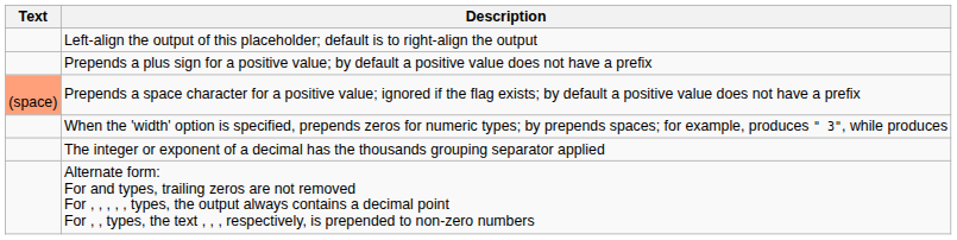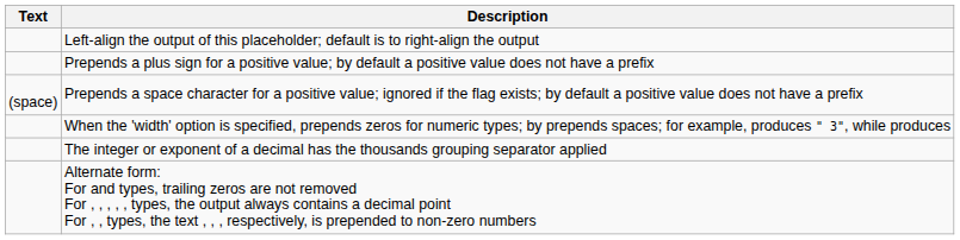row 4 | Text: lightsalmon background -> no background
